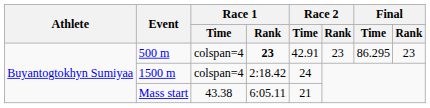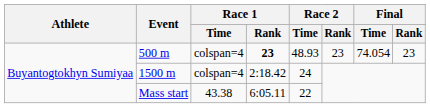500 m | Race 2 / Time: 42.91 -> 48.93
500 m | Final / Time: 86.295 -> 74.054
Mass start | Race 2 / Time: 21 -> 22
